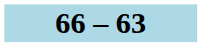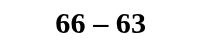row 1 | column 1: lightblue background -> no background
